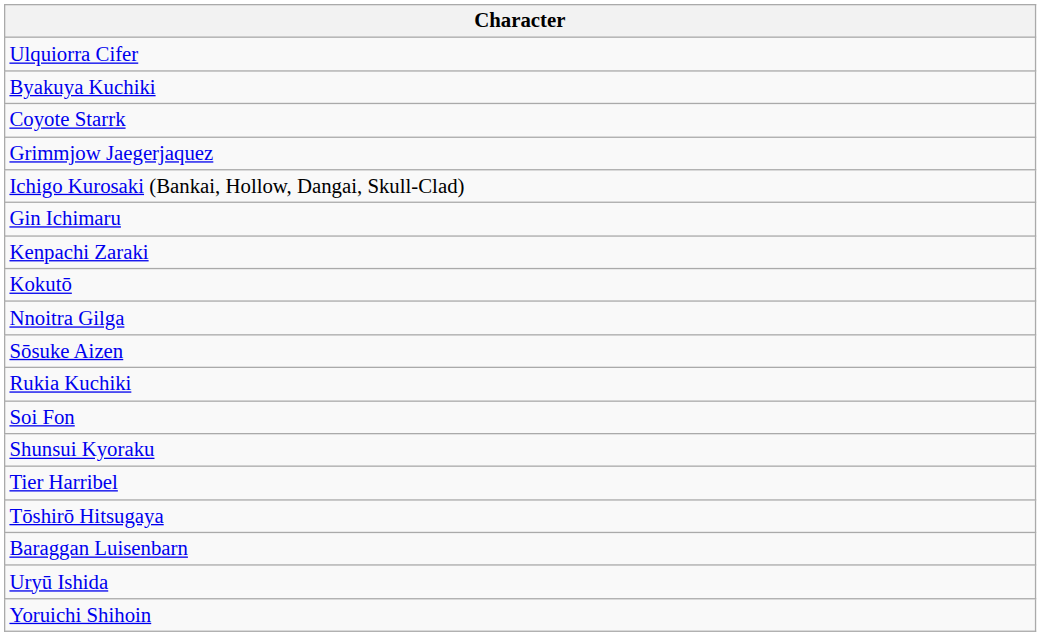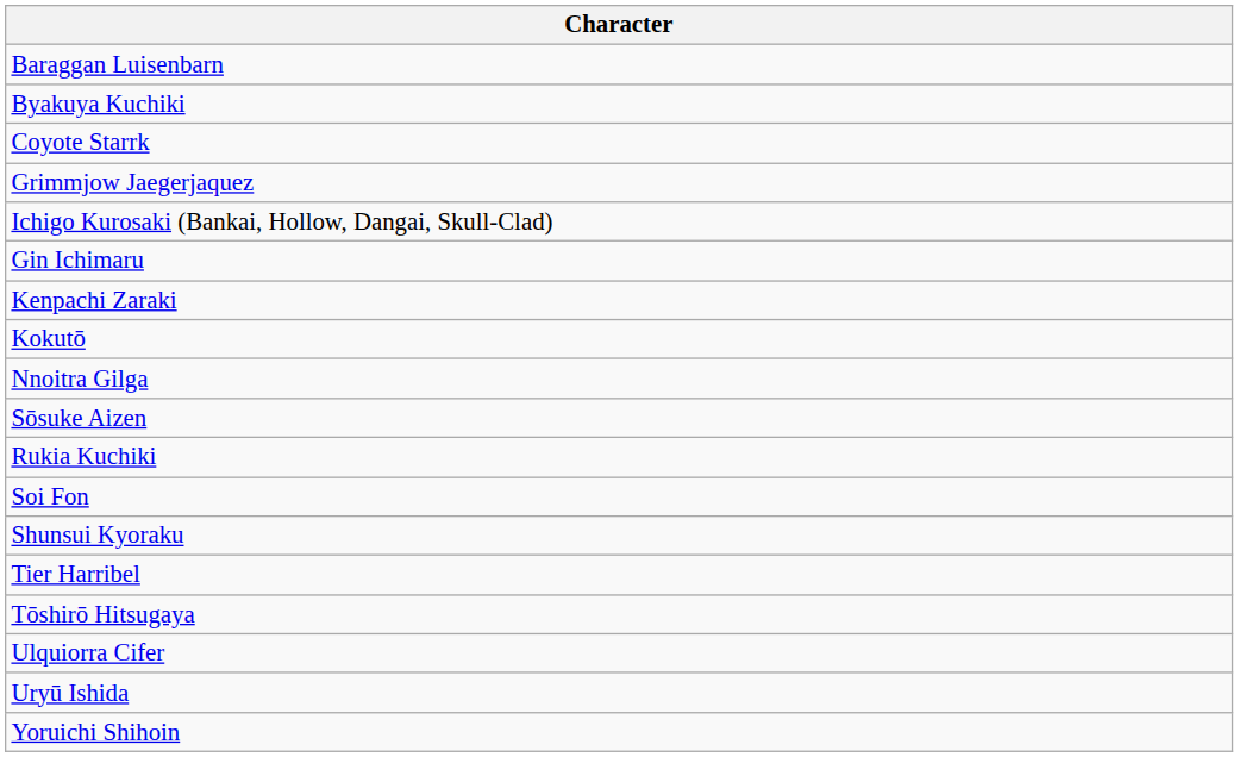row 2 | column 1: Ulquiorra Cifer -> Baraggan Luisenbarn
row 17 | column 1: Baraggan Luisenbarn -> Ulquiorra Cifer
